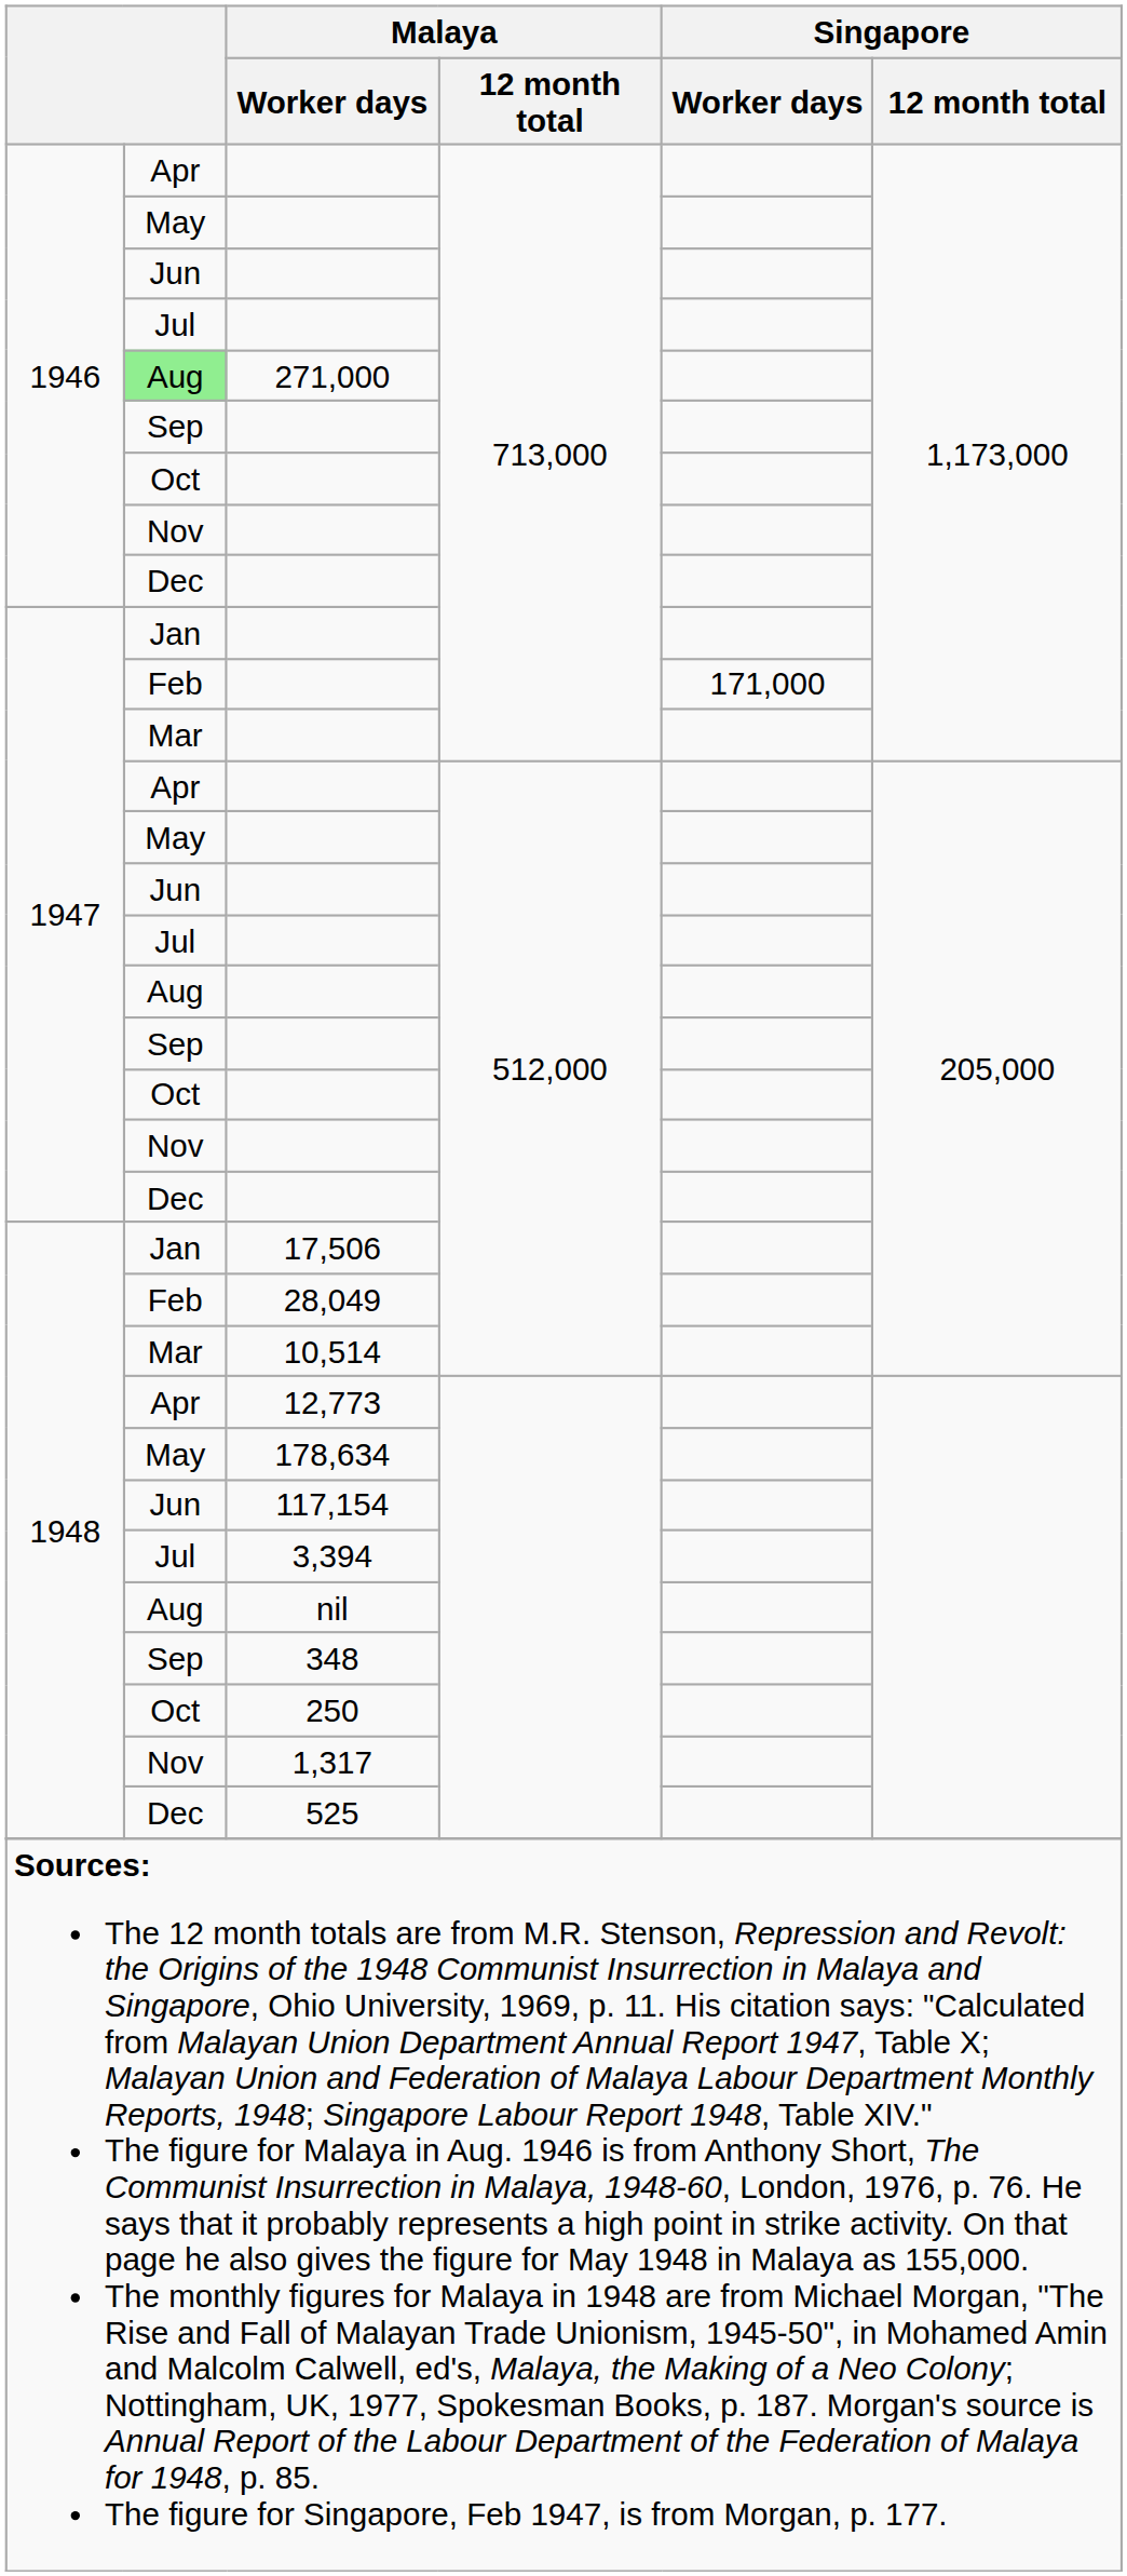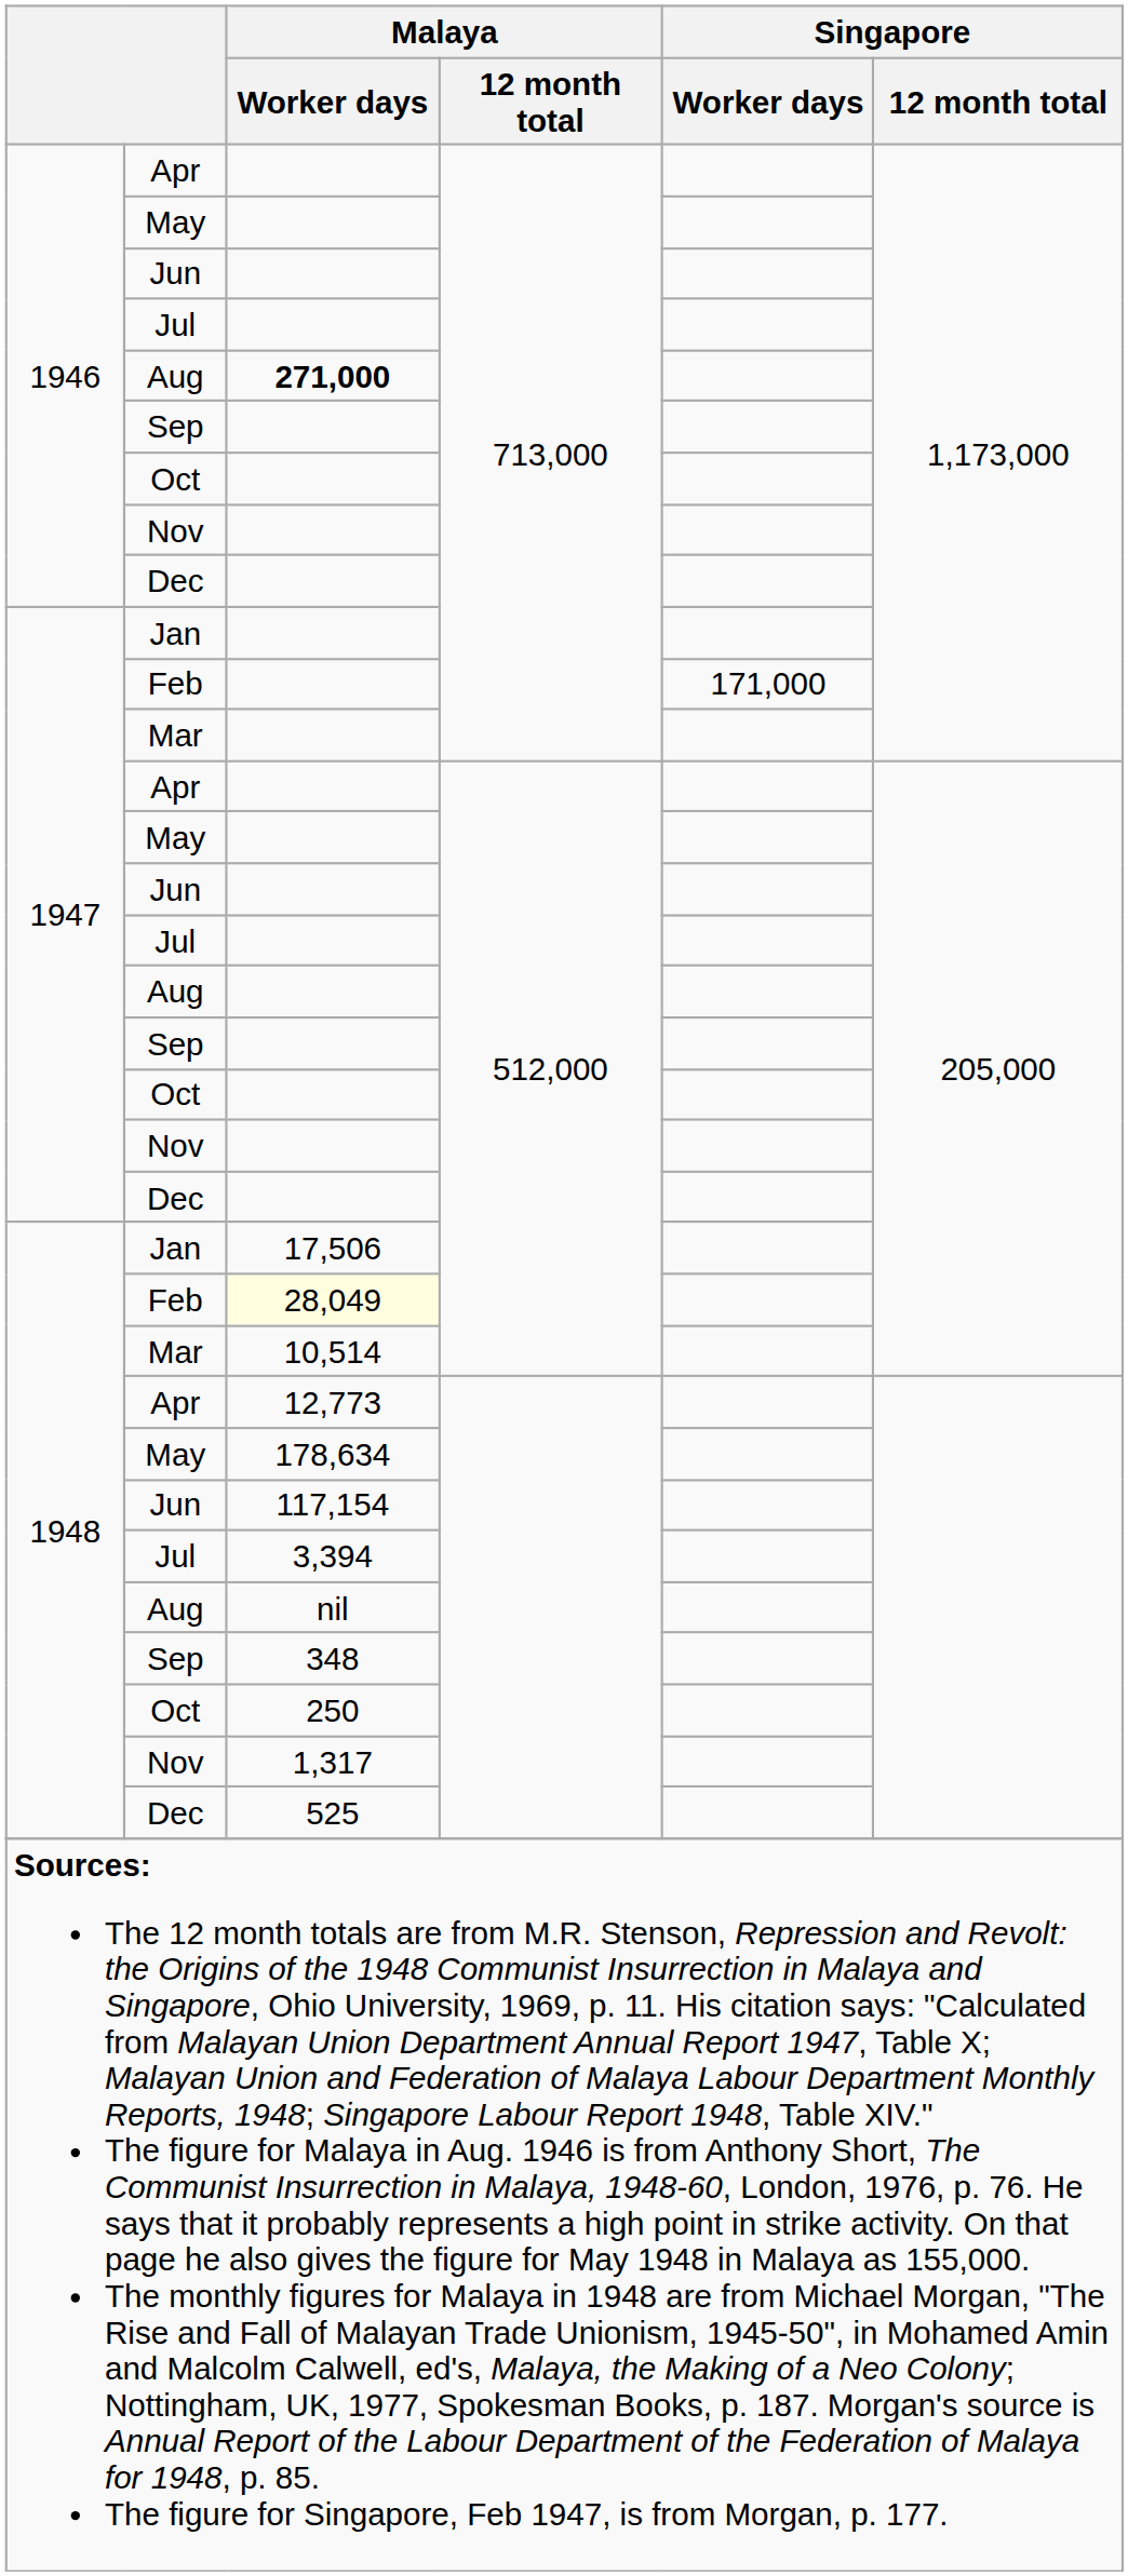271,000 | column 2: lightgreen background -> no background
271,000 | Malaya / Worker days: normal -> bold
28,049 | Malaya / Worker days: no background -> lightyellow background
